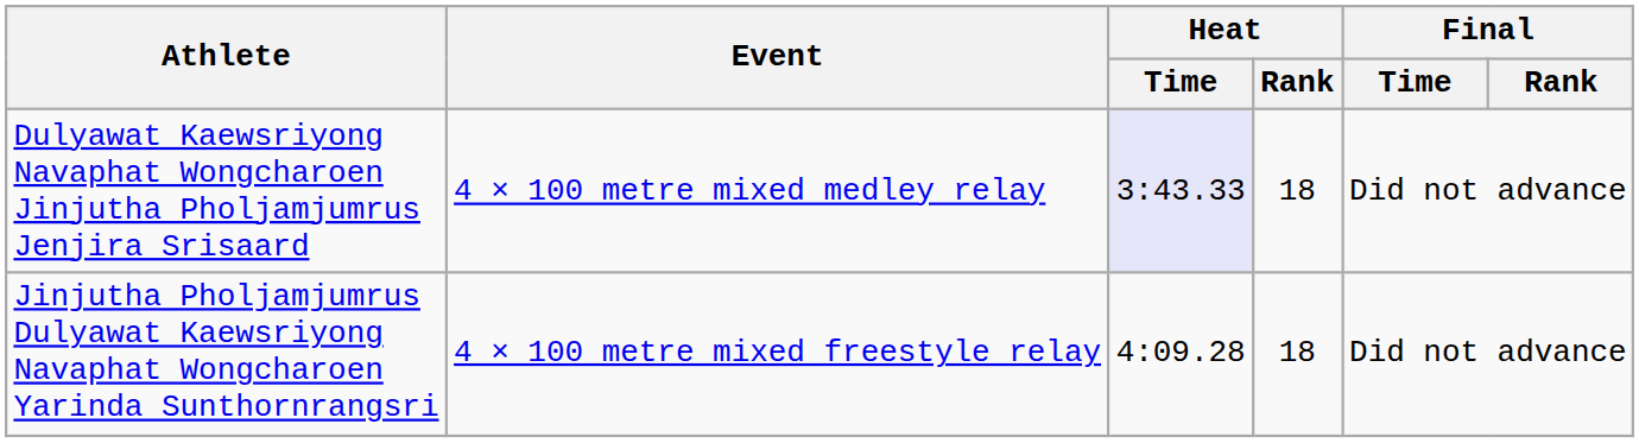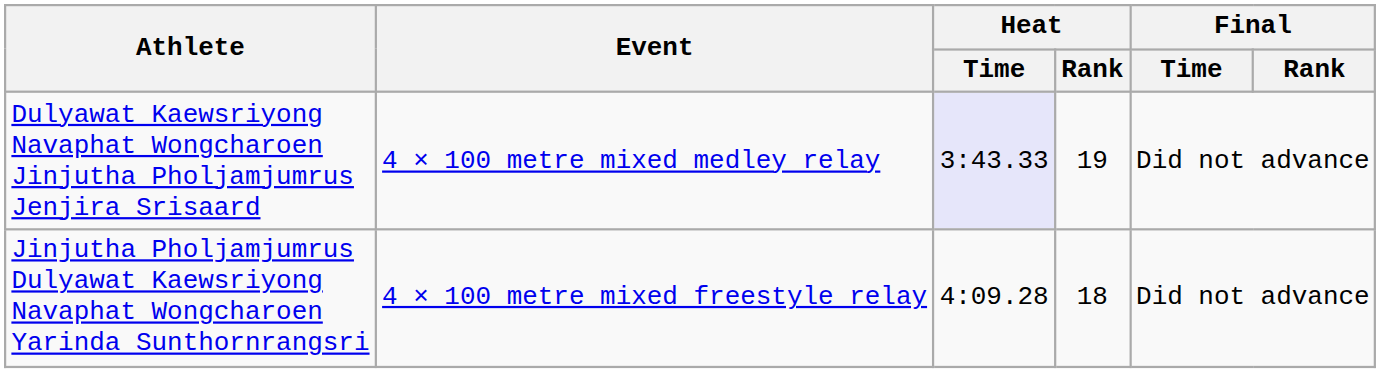row 3 | Heat / Rank: 18 -> 19
